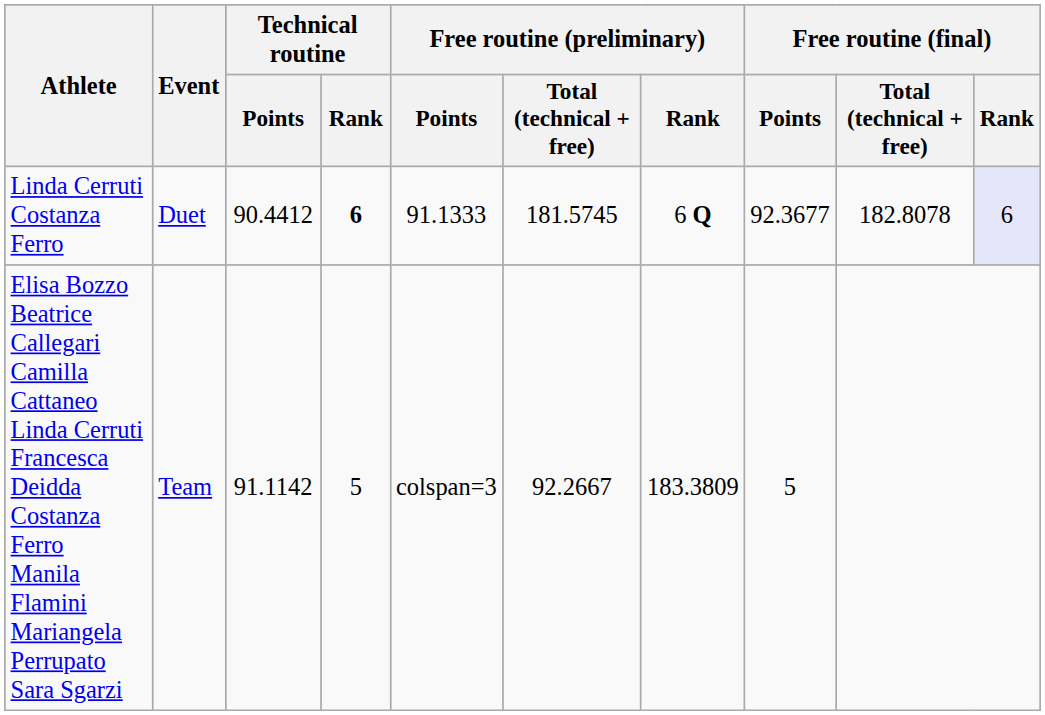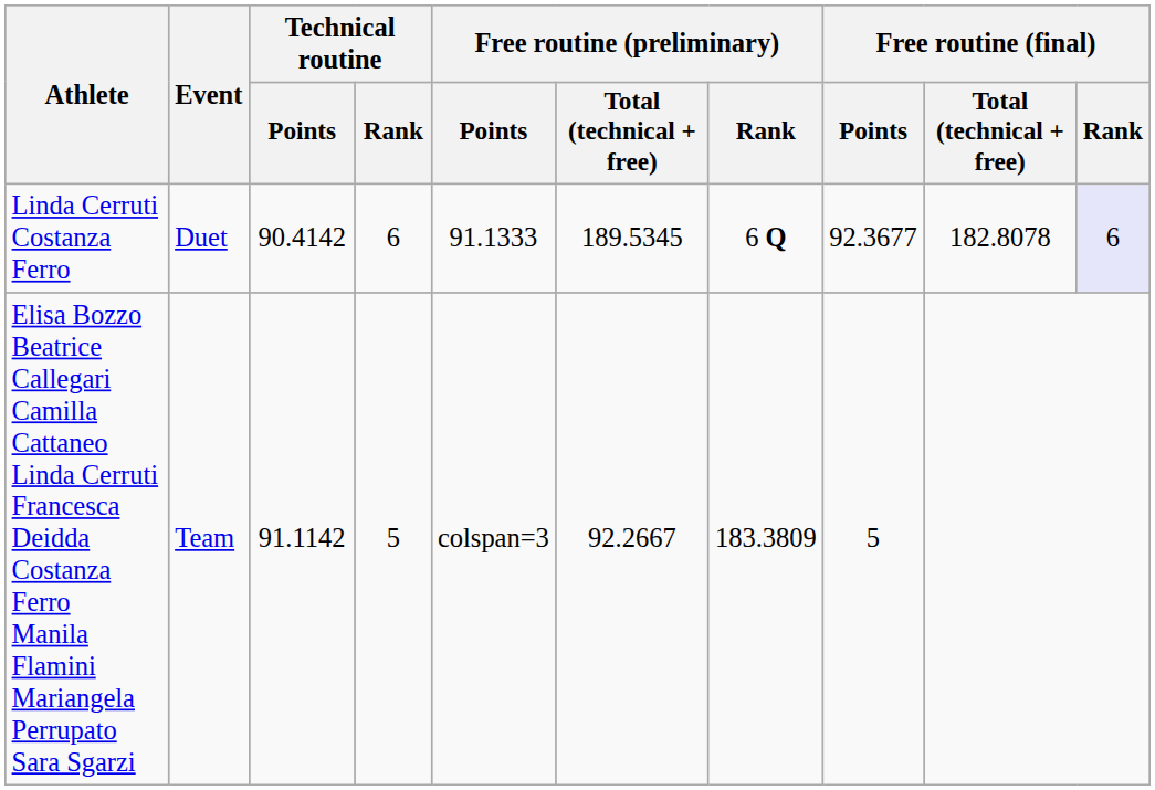Linda Cerruti Costanza Ferro | Technical routine / Points: 90.4412 -> 90.4142
Linda Cerruti Costanza Ferro | Technical routine / Rank: bold -> normal
Linda Cerruti Costanza Ferro | Free routine (preliminary) / Total (technical + free): 181.5745 -> 189.5345
